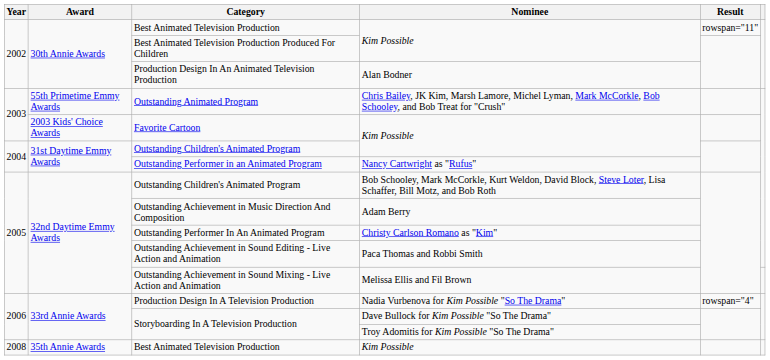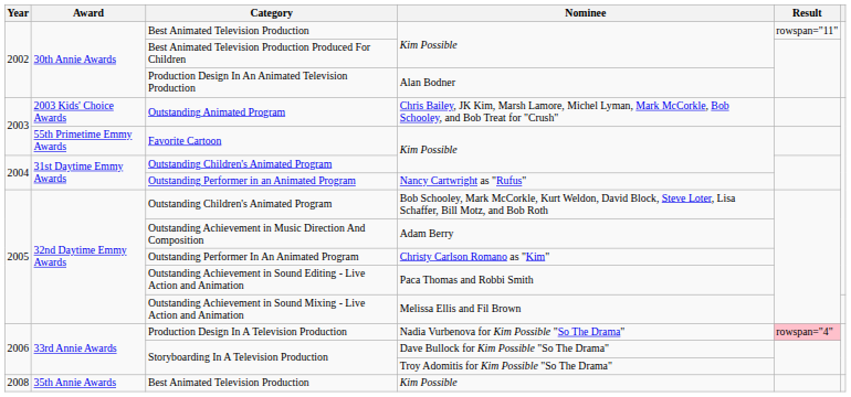Outstanding Animated Program | Award: 55th Primetime Emmy Awards -> 2003 Kids' Choice Awards
Favorite Cartoon | Award: 2003 Kids' Choice Awards -> 55th Primetime Emmy Awards
Production Design In A Television Production | Result: no background -> pink background
